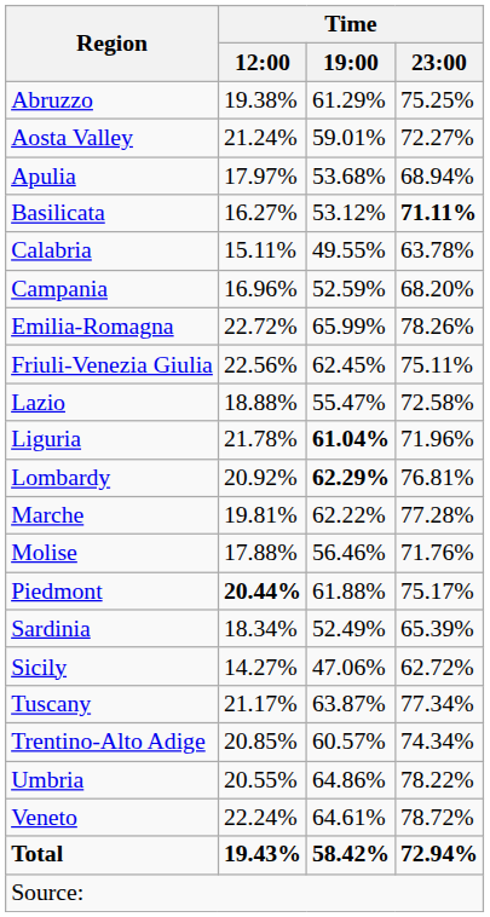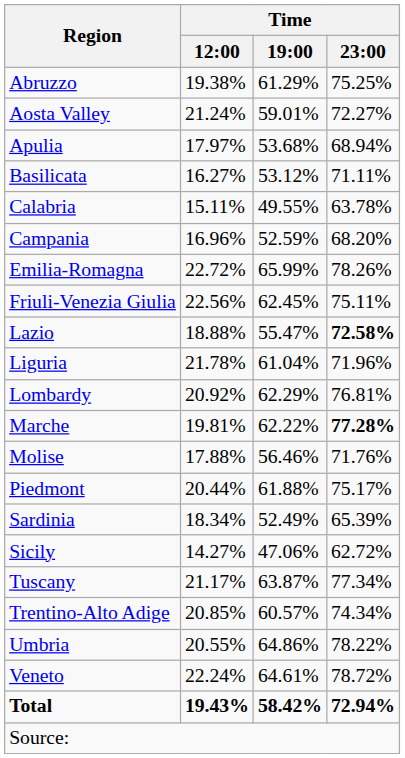Basilicata | Time / 23:00: bold -> normal
Lazio | Time / 23:00: normal -> bold
Liguria | Time / 19:00: bold -> normal
Lombardy | Time / 19:00: bold -> normal
Marche | Time / 23:00: normal -> bold
Piedmont | Time / 12:00: bold -> normal
